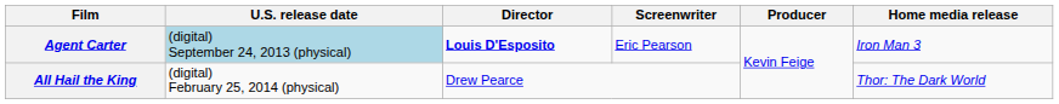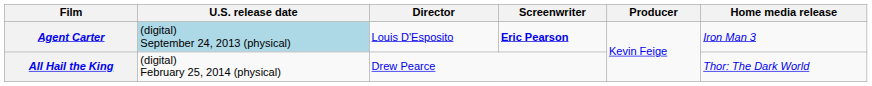Agent Carter | Director: bold -> normal
Agent Carter | Screenwriter: normal -> bold
